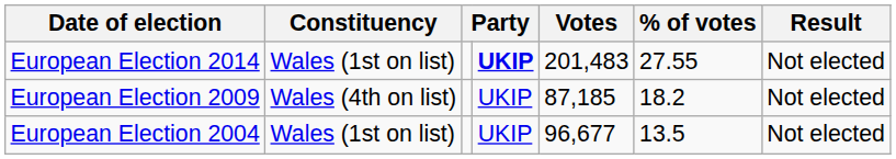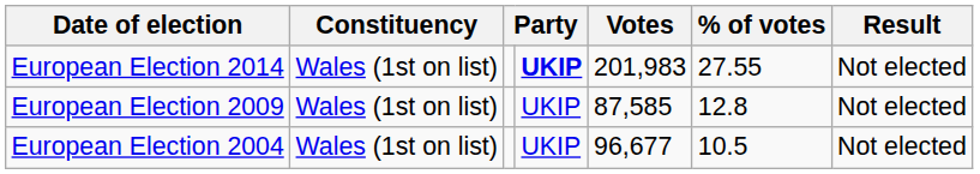European Election 2014 | Votes: 201,483 -> 201,983
European Election 2009 | Constituency: Wales (4th on list) -> Wales (1st on list)
European Election 2009 | Votes: 87,185 -> 87,585
European Election 2009 | % of votes: 18.2 -> 12.8
European Election 2004 | % of votes: 13.5 -> 10.5
